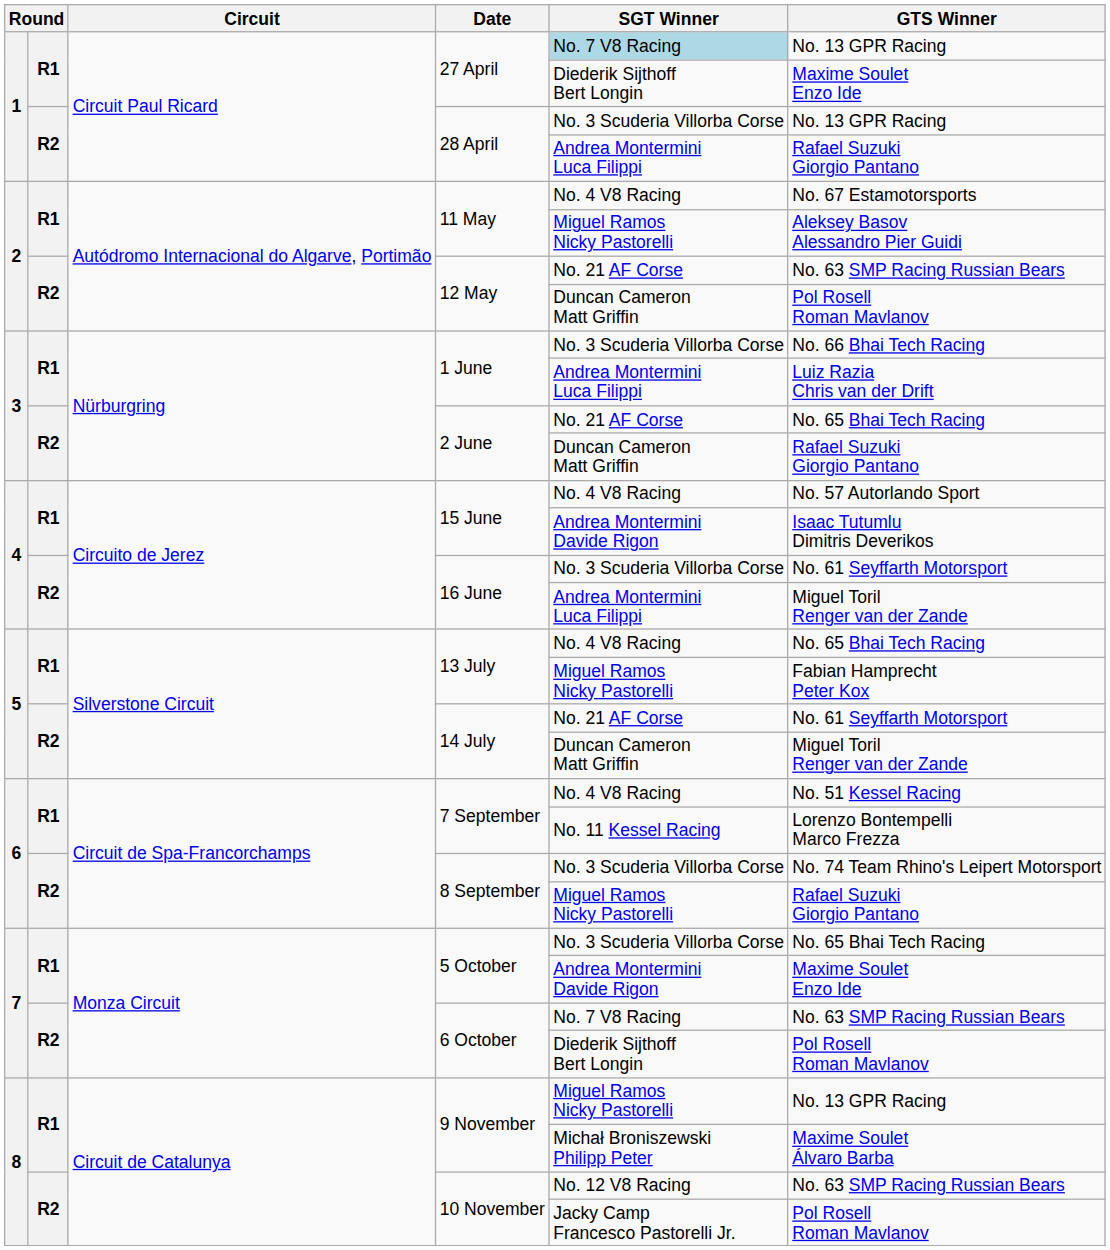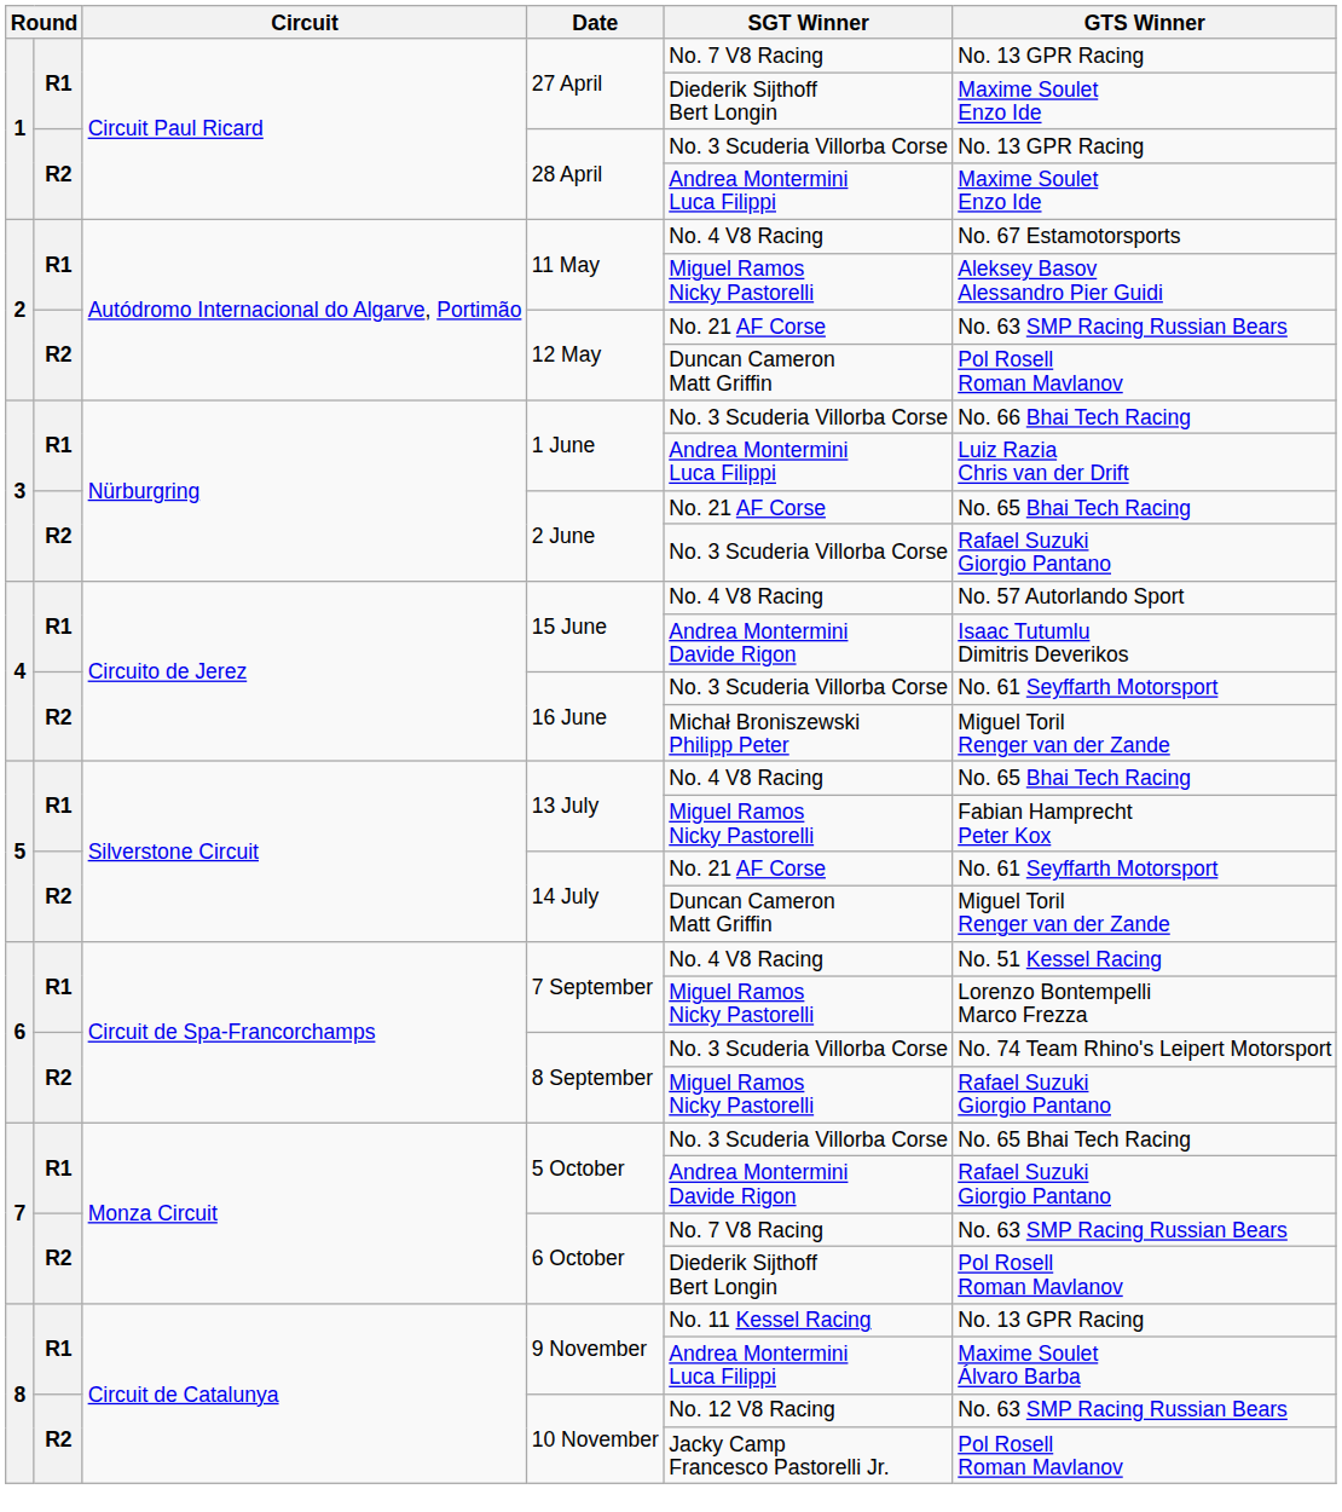row 2 | SGT Winner: lightblue background -> no background
row 5 | GTS Winner: Rafael Suzuki Giorgio Pantano -> Maxime Soulet Enzo Ide
row 13 | SGT Winner: Duncan Cameron Matt Griffin -> No. 3 Scuderia Villorba Corse
row 17 | SGT Winner: Andrea Montermini Luca Filippi -> Michał Broniszewski Philipp Peter
row 23 | SGT Winner: No. 11 Kessel Racing -> Miguel Ramos Nicky Pastorelli
row 27 | GTS Winner: Maxime Soulet Enzo Ide -> Rafael Suzuki Giorgio Pantano
row 30 | SGT Winner: Miguel Ramos Nicky Pastorelli -> No. 11 Kessel Racing
row 31 | SGT Winner: Michał Broniszewski Philipp Peter -> Andrea Montermini Luca Filippi
